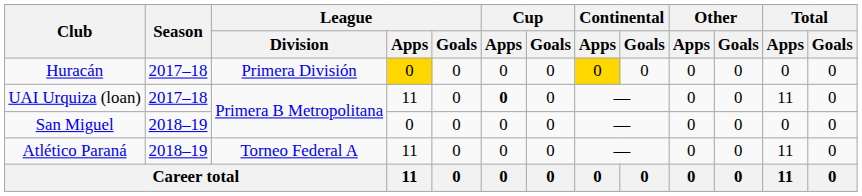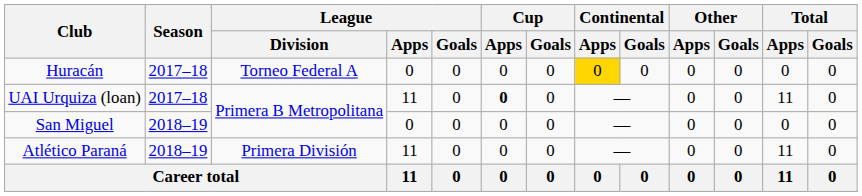Huracán | League / Division: Primera División -> Torneo Federal A
Huracán | League / Apps: gold background -> no background
Atlético Paraná | League / Division: Torneo Federal A -> Primera División
